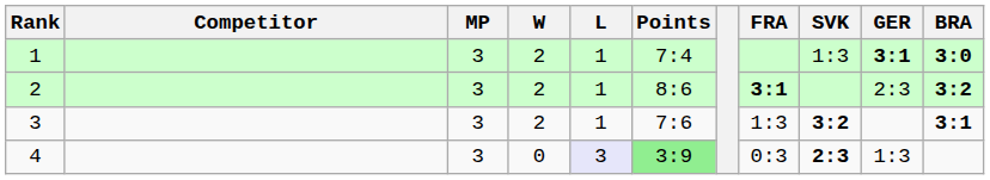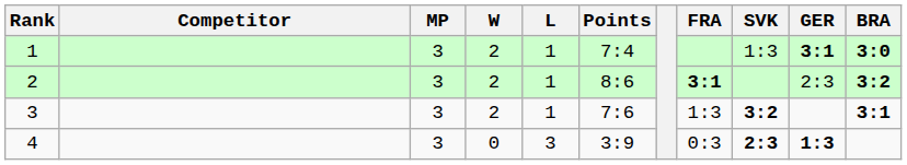4 | L: lavender background -> no background
4 | Points: lightgreen background -> no background
4 | GER: normal -> bold
